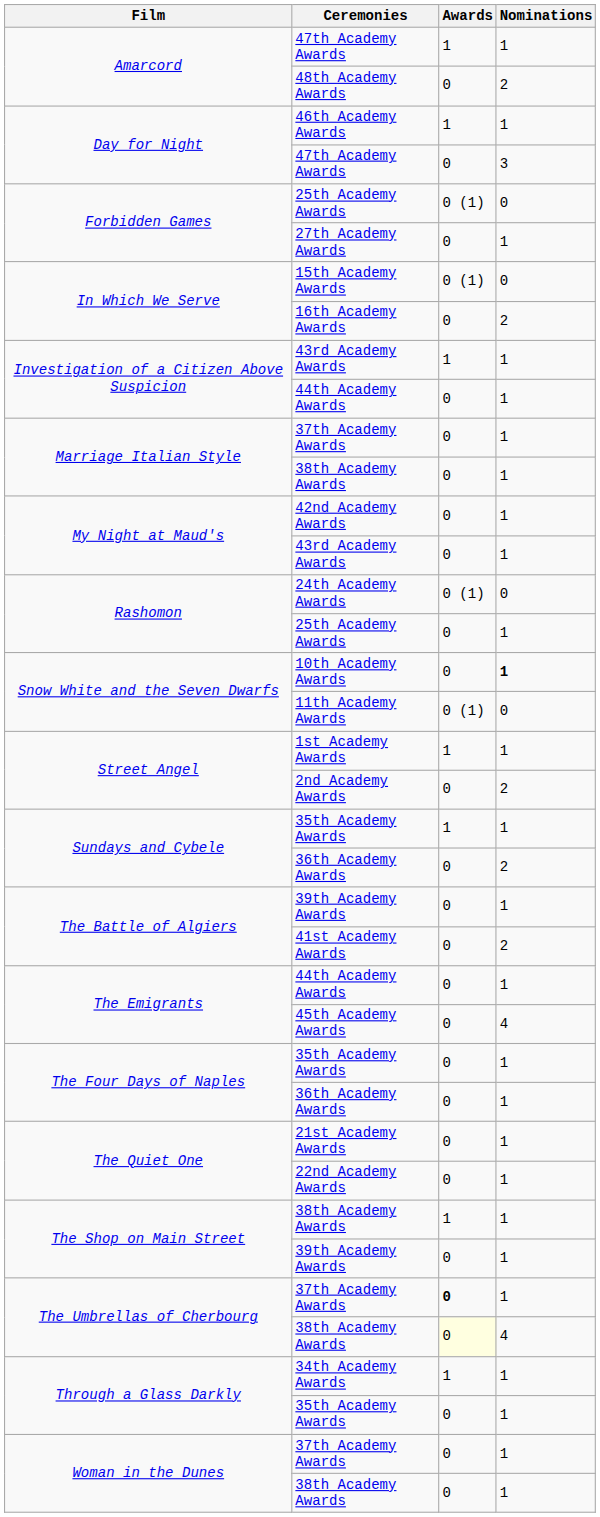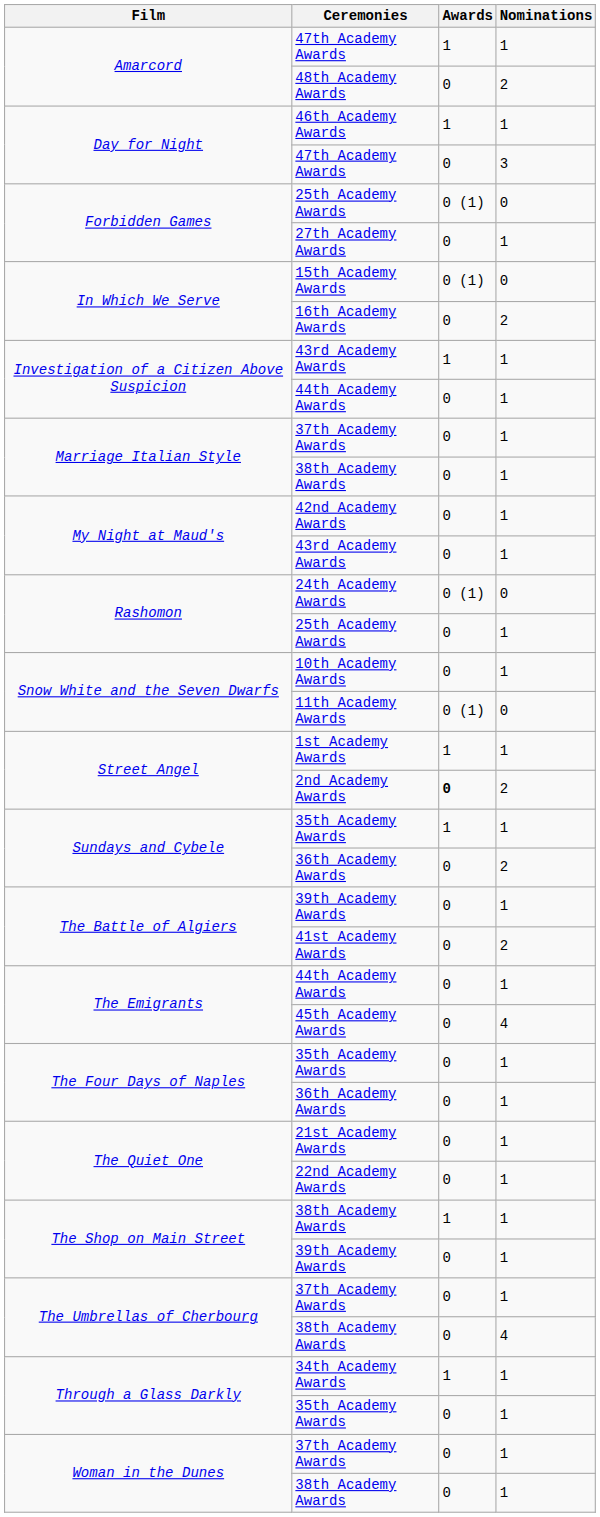10th Academy Awards | Nominations: bold -> normal
2nd Academy Awards | Awards: normal -> bold
The Umbrellas of Cherbourg / 37th Academy Awards | Awards: bold -> normal
The Umbrellas of Cherbourg / 38th Academy Awards | Awards: lightyellow background -> no background
